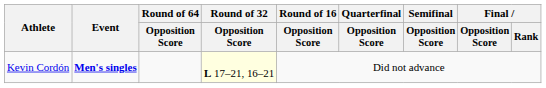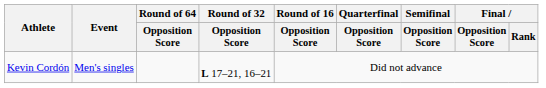Kevin Cordón | Event: bold -> normal
Kevin Cordón | Round of 32 / Opposition Score: lightyellow background -> no background
